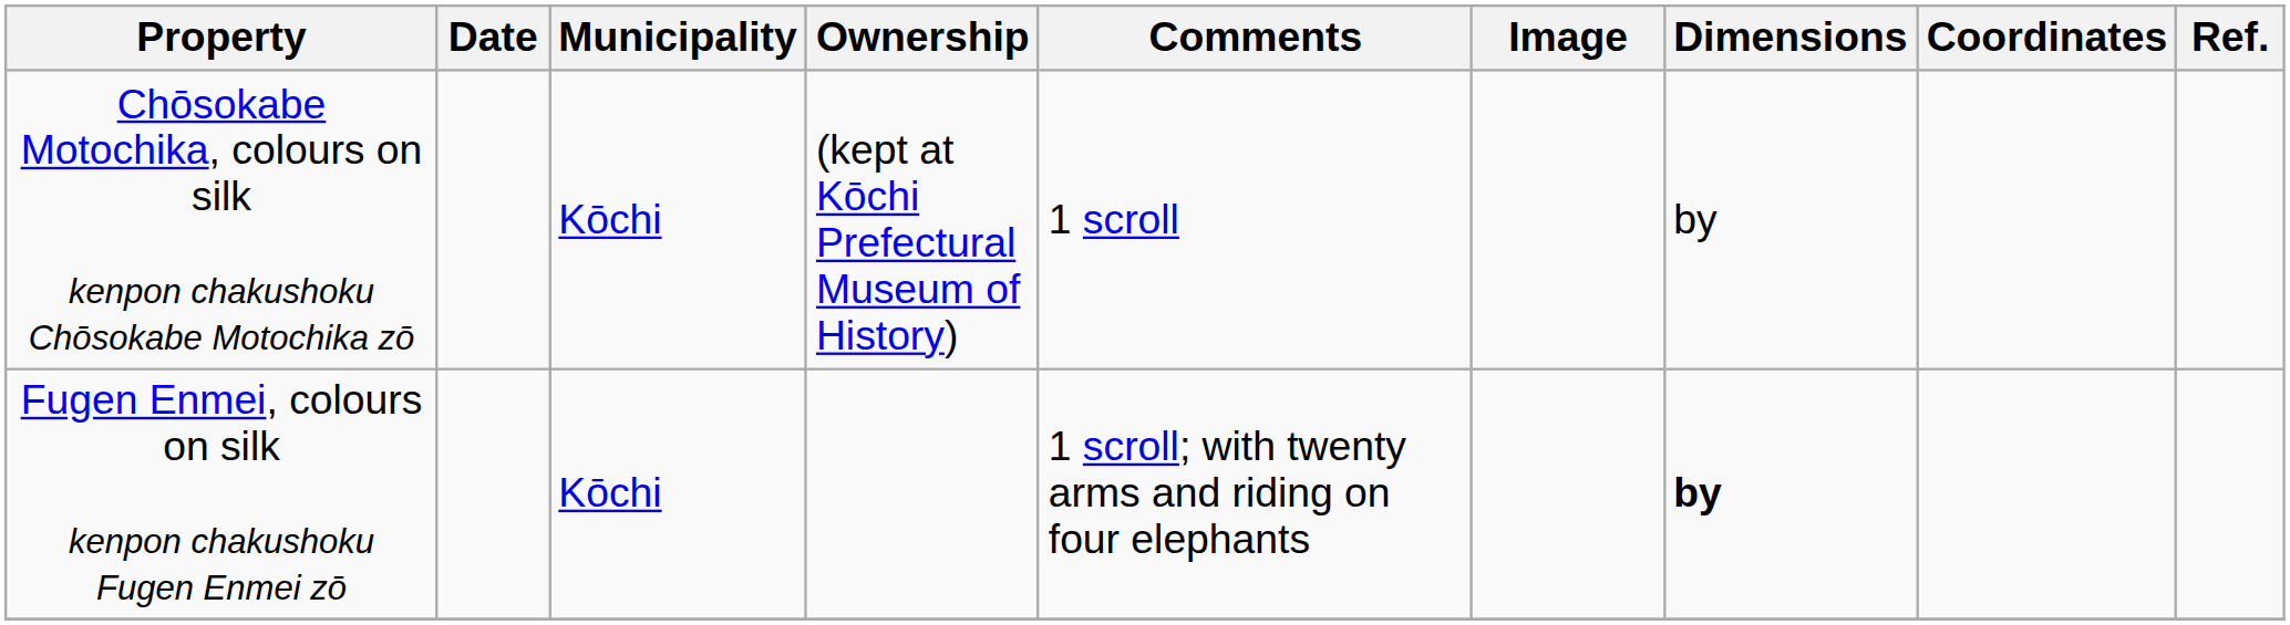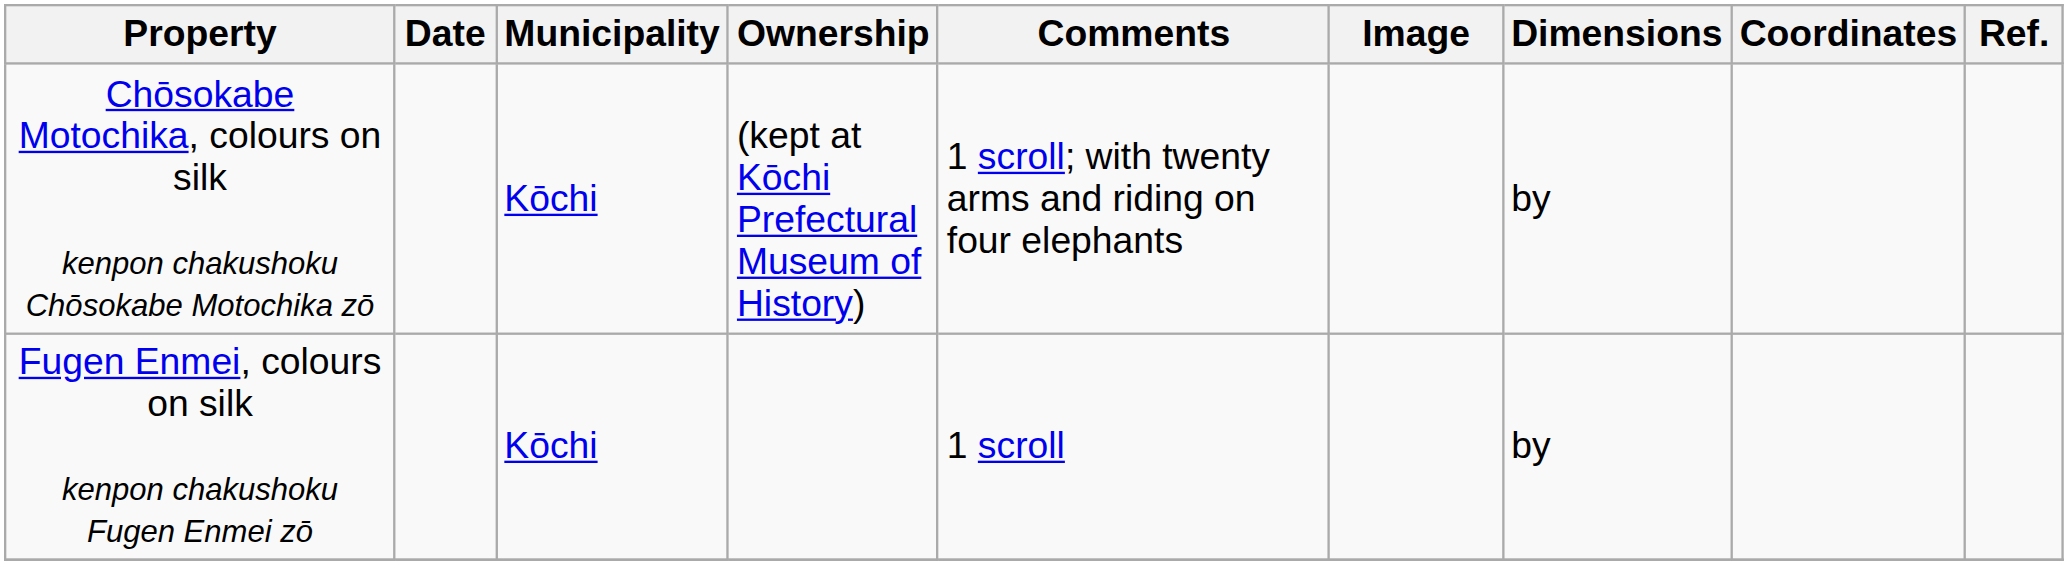row 2 | Comments: 1 scroll -> 1 scroll; with twenty arms and riding on four elephants
row 3 | Comments: 1 scroll; with twenty arms and riding on four elephants -> 1 scroll
row 3 | Dimensions: bold -> normal
